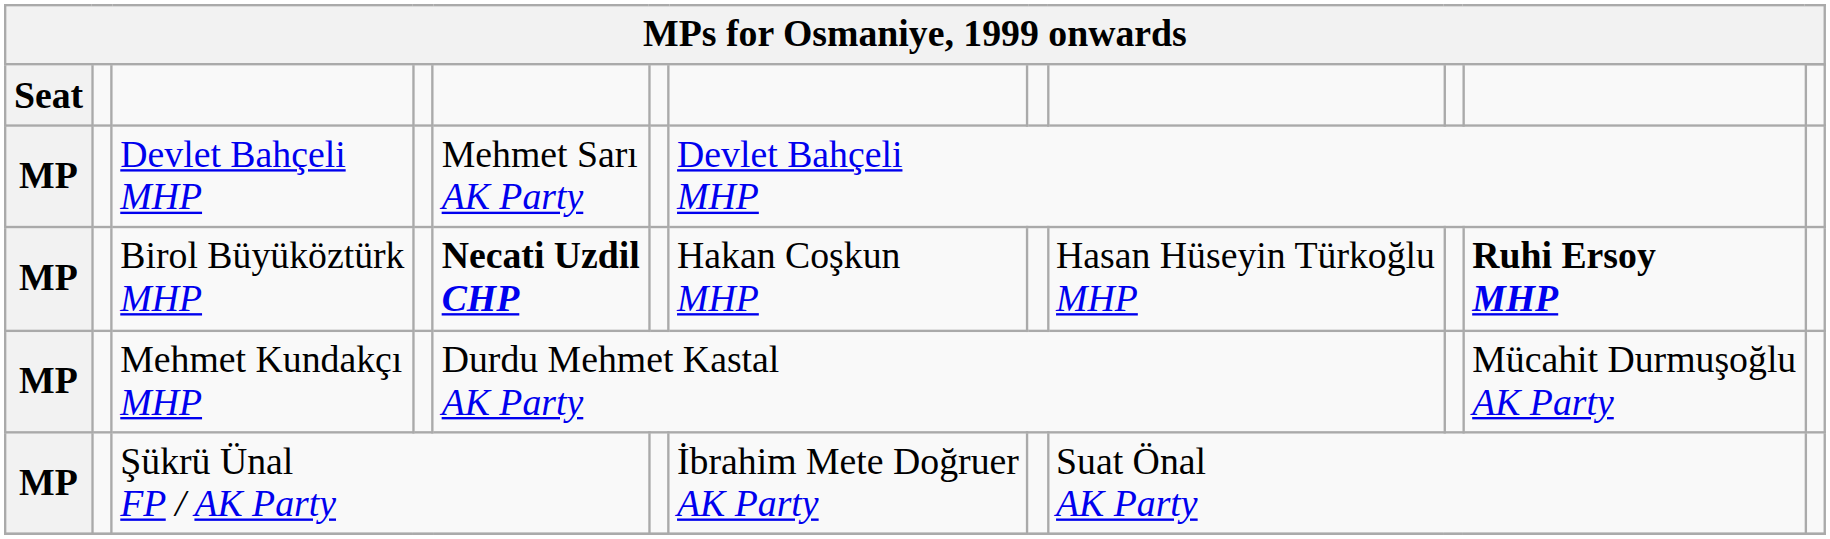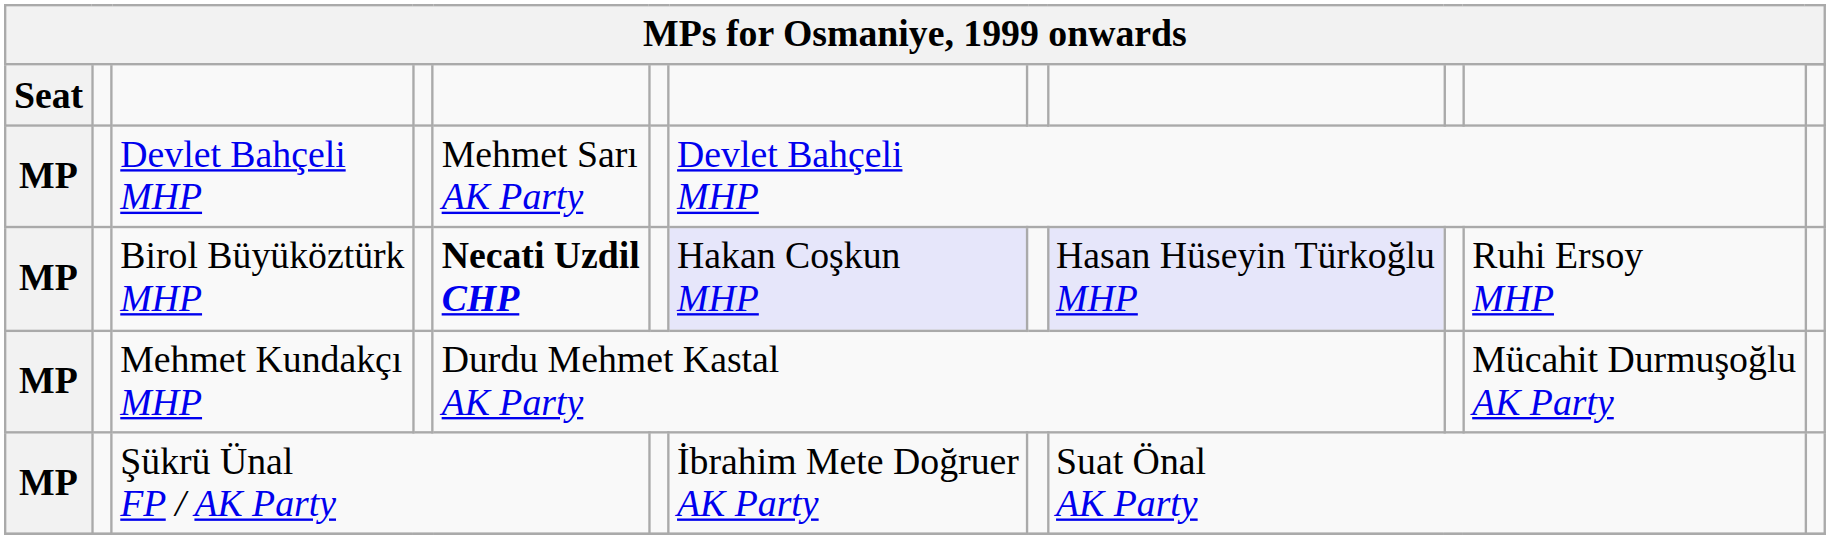Birol Büyüköztürk MHP | column 7: no background -> lavender background
Birol Büyüköztürk MHP | column 9: no background -> lavender background
Birol Büyüköztürk MHP | column 11: bold -> normal
